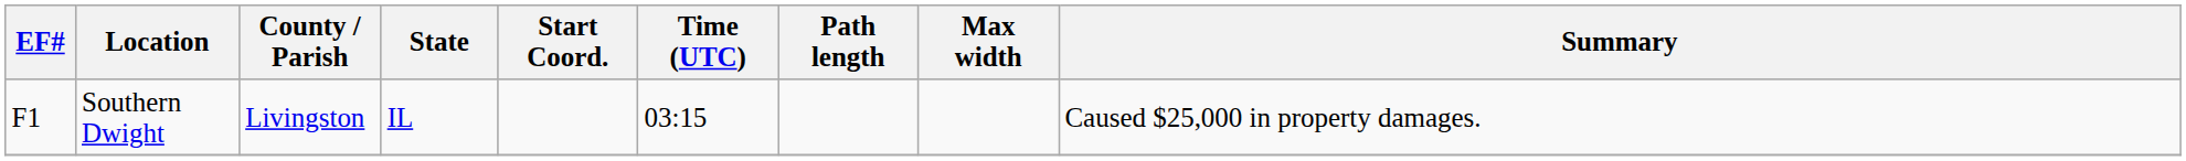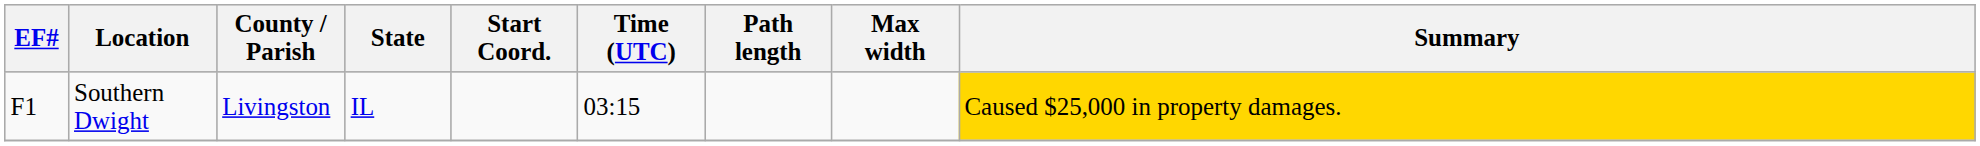Southern Dwight | Summary: no background -> gold background
